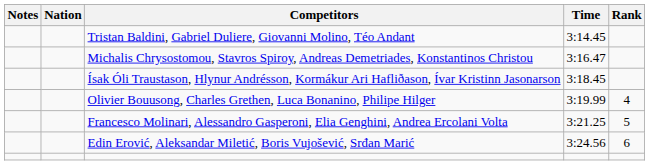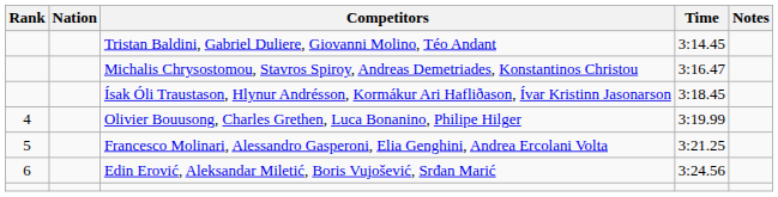columns swapped: Rank <-> Notes
